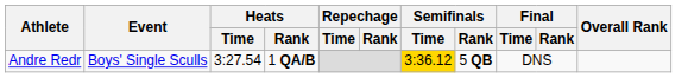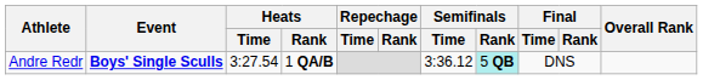Andre Redr | Event: normal -> bold
Andre Redr | Semifinals / Time: gold background -> no background
Andre Redr | Semifinals / Rank: no background -> paleturquoise background
